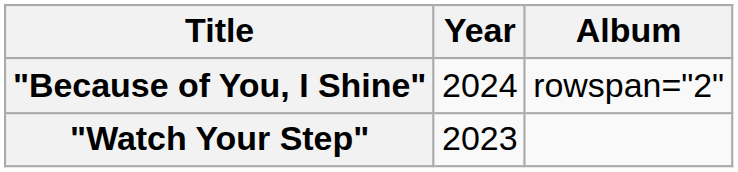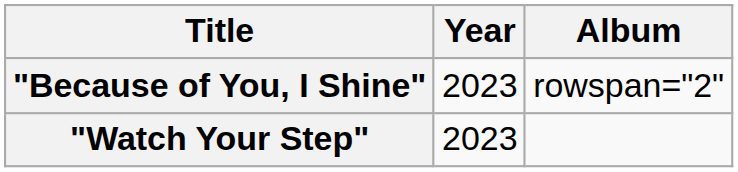"Because of You, I Shine" | Year: 2024 -> 2023
